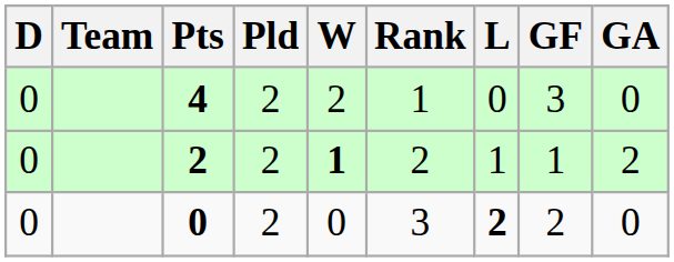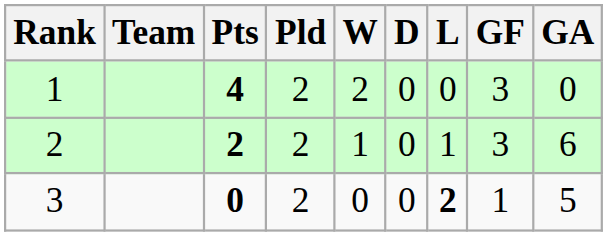columns swapped: Rank <-> D
row 3 | W: bold -> normal
row 3 | GF: 1 -> 3
row 3 | GA: 2 -> 6
row 4 | GF: 2 -> 1
row 4 | GA: 0 -> 5
